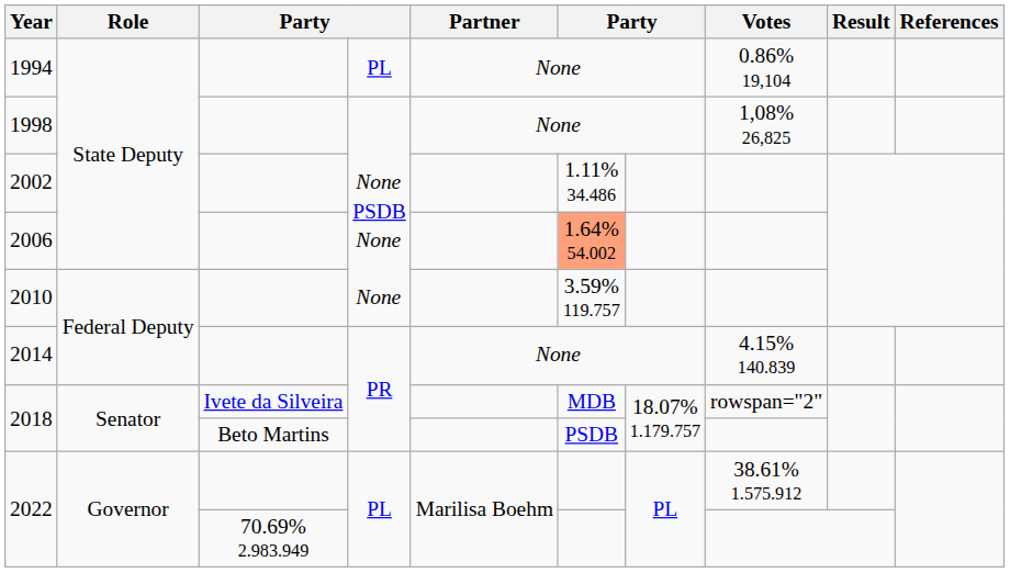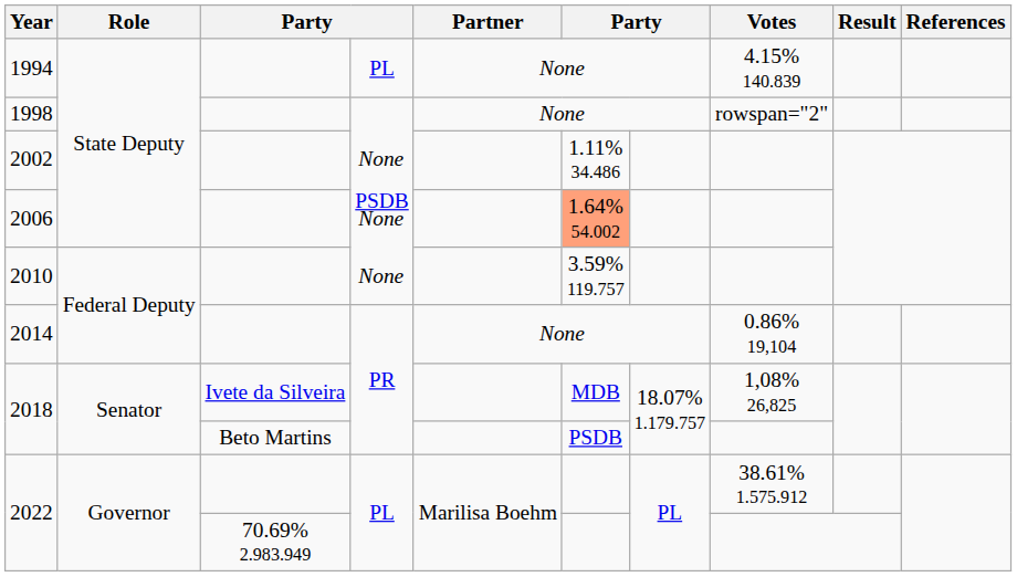1994 | Votes: 0.86% 19,104 -> 4.15% 140.839
1998 | Votes: 1,08% 26,825 -> rowspan="2"
2014 | Votes: 4.15% 140.839 -> 0.86% 19,104
2018 / Ivete da Silveira | Votes: rowspan="2" -> 1,08% 26,825
